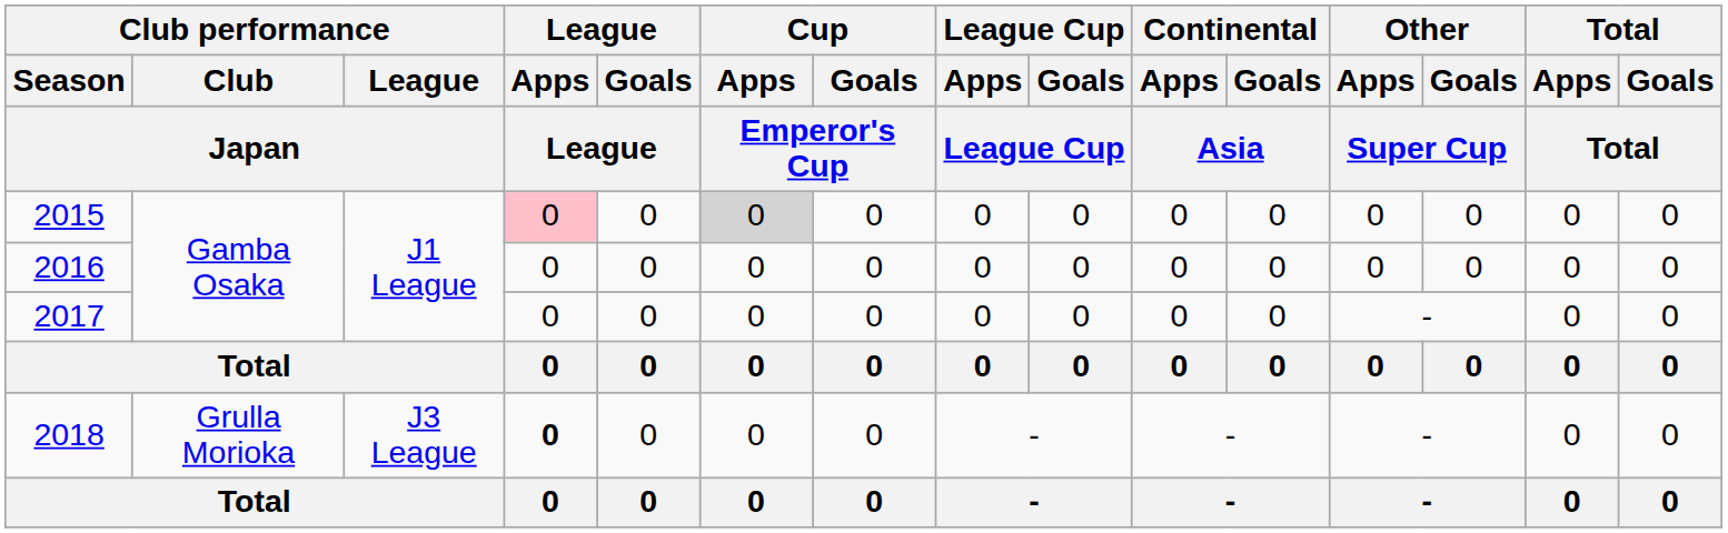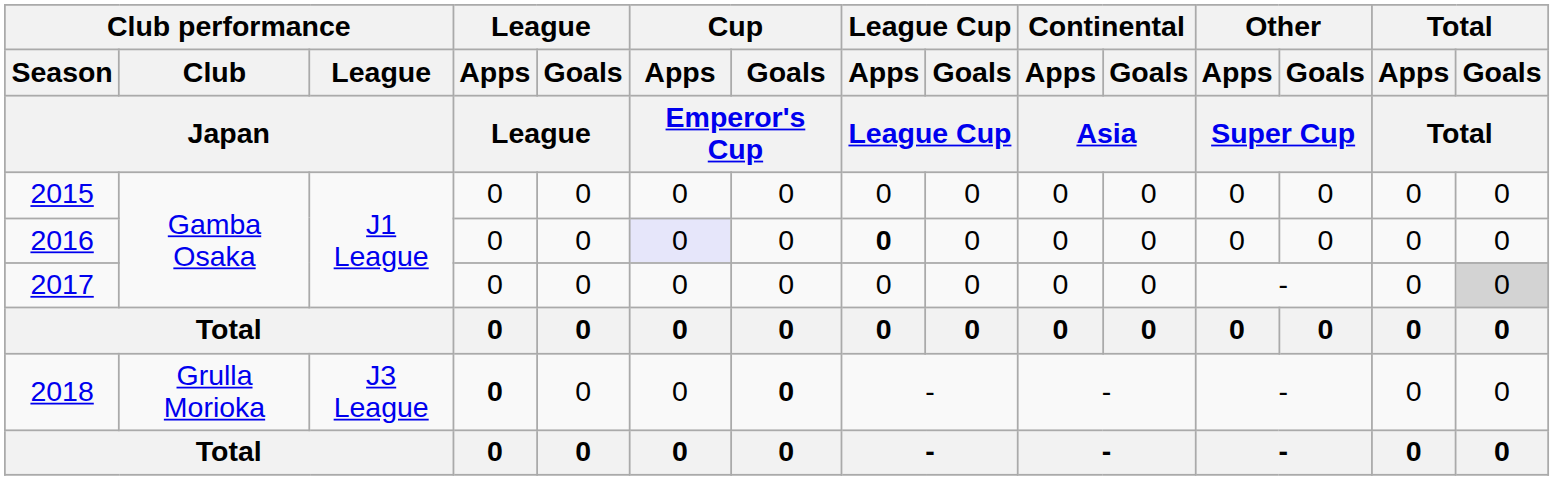2015 | League / Apps / League: pink background -> no background
2015 | Cup / Apps / Emperor's Cup: lightgrey background -> no background
2016 | Cup / Apps / Emperor's Cup: no background -> lavender background
2016 | League Cup / Apps / League Cup: normal -> bold
2017 | Total / Goals / Total: no background -> lightgrey background
2018 | Cup / Goals / Emperor's Cup: normal -> bold
